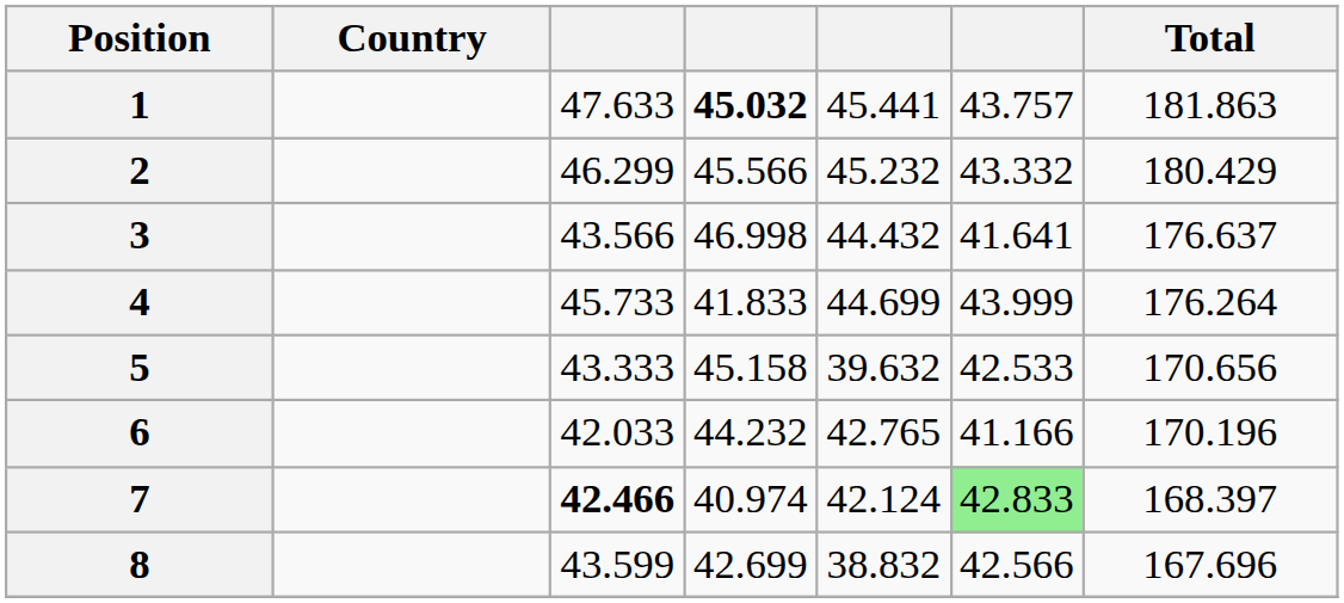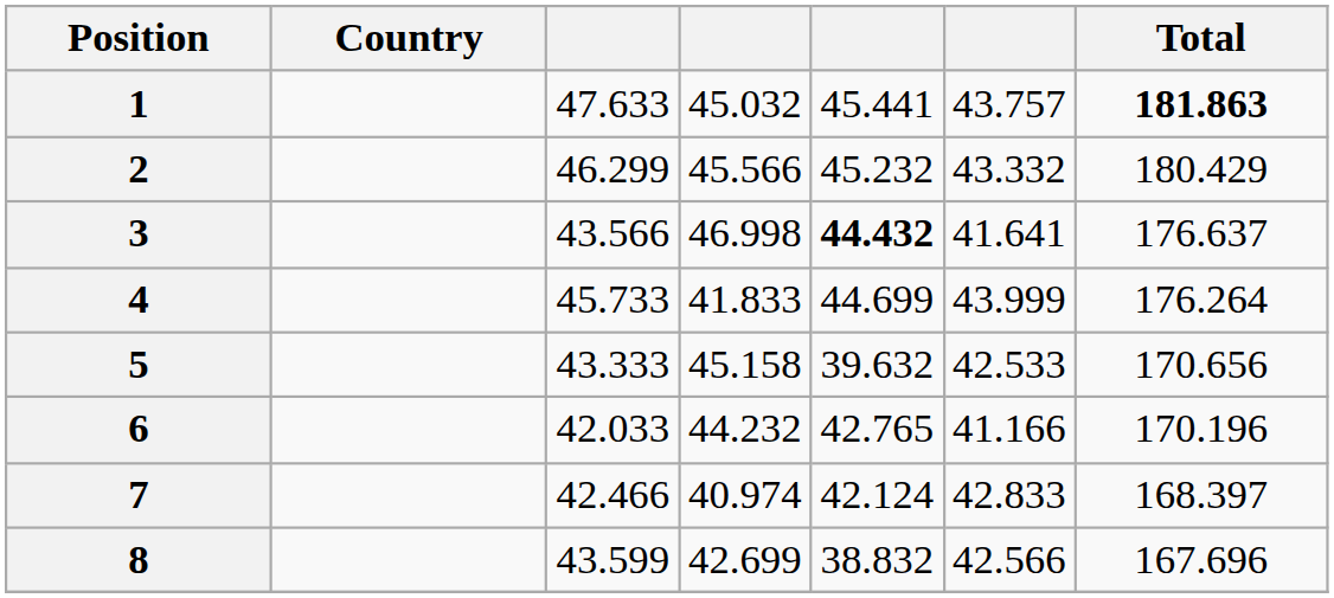1 | column 4: bold -> normal
1 | Total: normal -> bold
3 | column 5: normal -> bold
7 | column 3: bold -> normal
7 | column 6: lightgreen background -> no background
